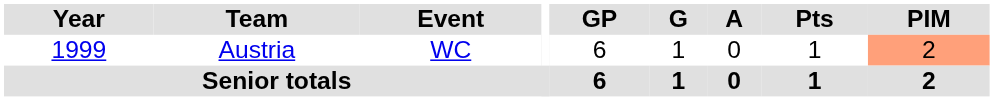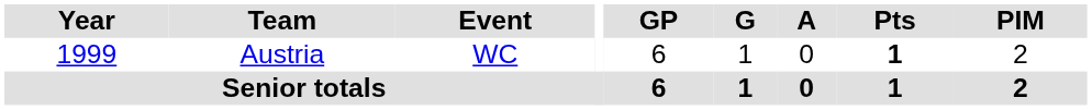Austria | Pts: normal -> bold
Austria | PIM: lightsalmon background -> no background
